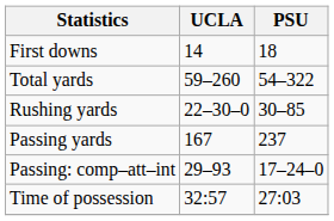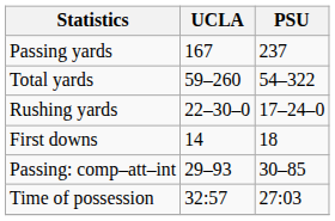rows swapped: First downs <-> Passing yards
Rushing yards | PSU: 30–85 -> 17–24–0
Passing: comp–att–int | PSU: 17–24–0 -> 30–85
